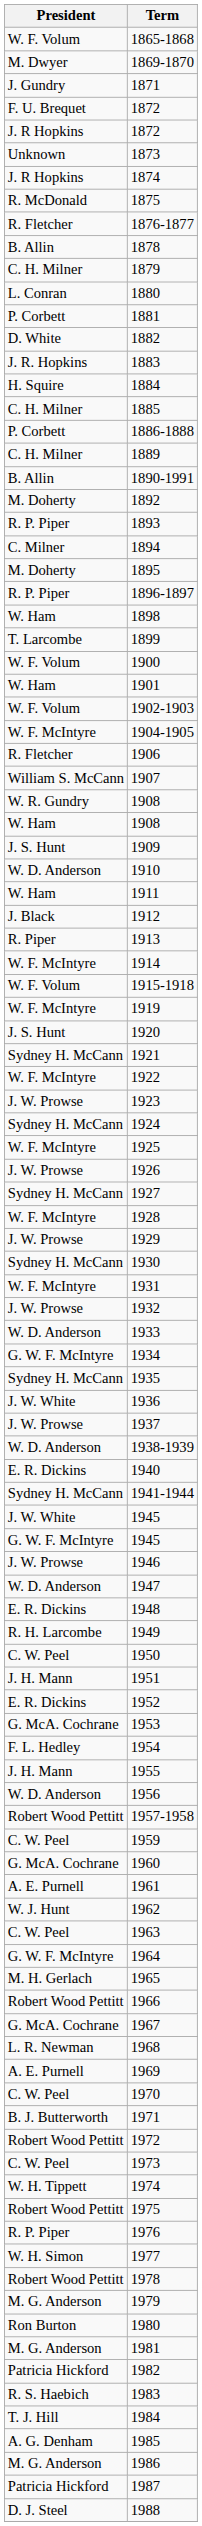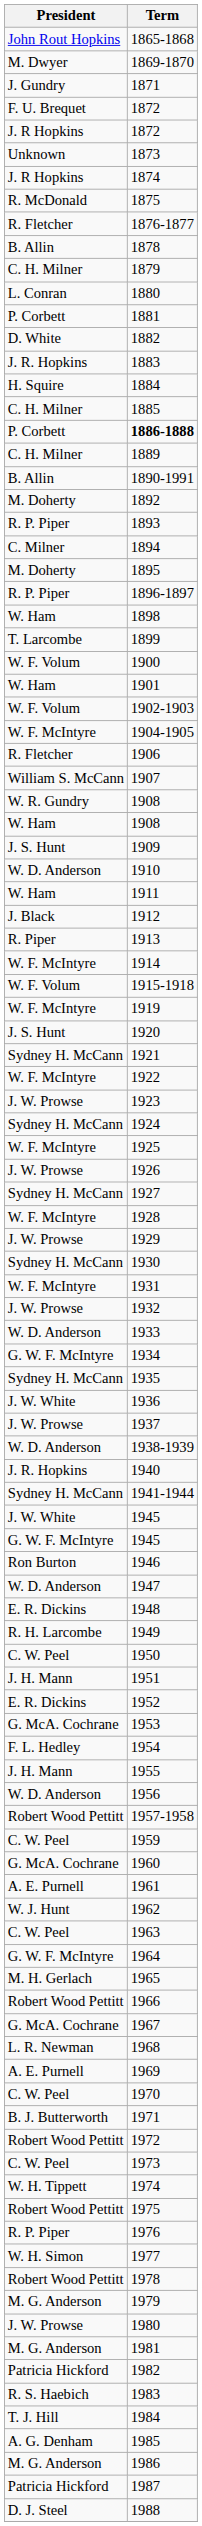row 2 | President: W. F. Volum -> John Rout Hopkins
row 19 | Term: normal -> bold
row 64 | President: E. R. Dickins -> J. R. Hopkins
row 68 | President: J. W. Prowse -> Ron Burton
row 101 | President: Ron Burton -> J. W. Prowse
